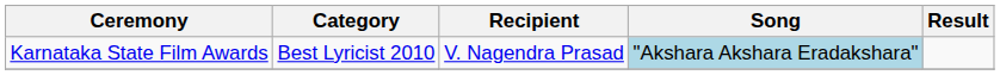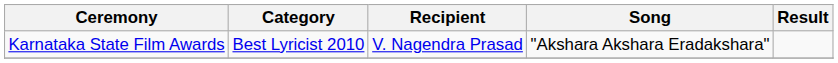Karnataka State Film Awards | Song: lightblue background -> no background
